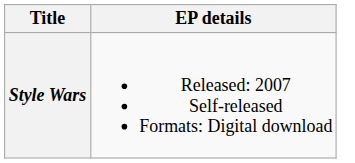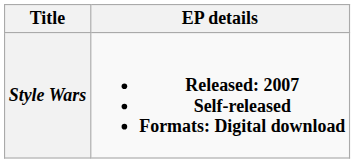Style Wars | EP details: normal -> bold
